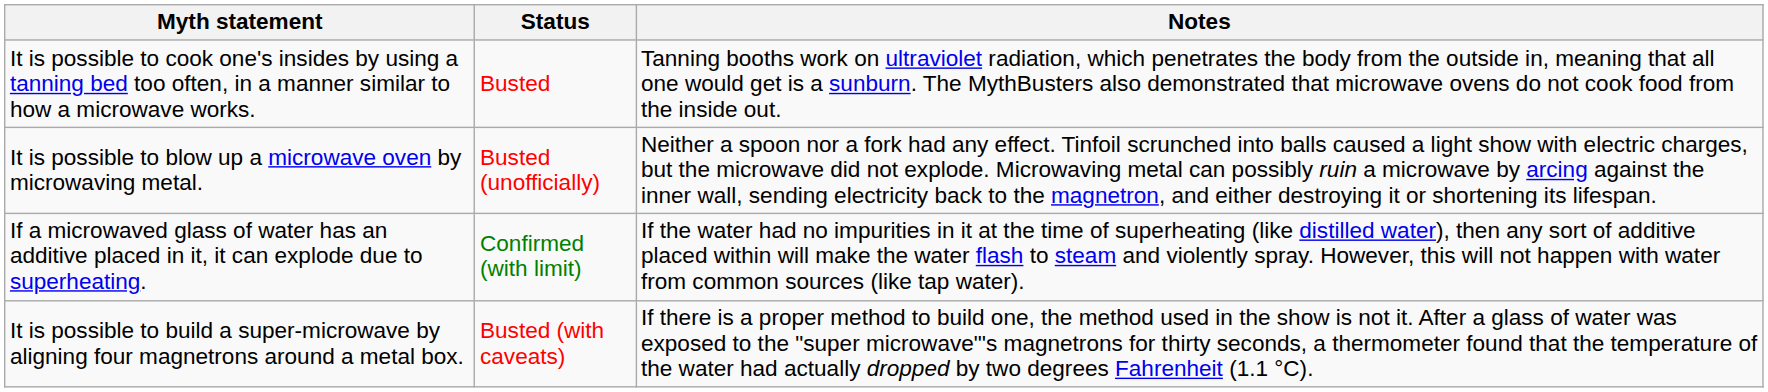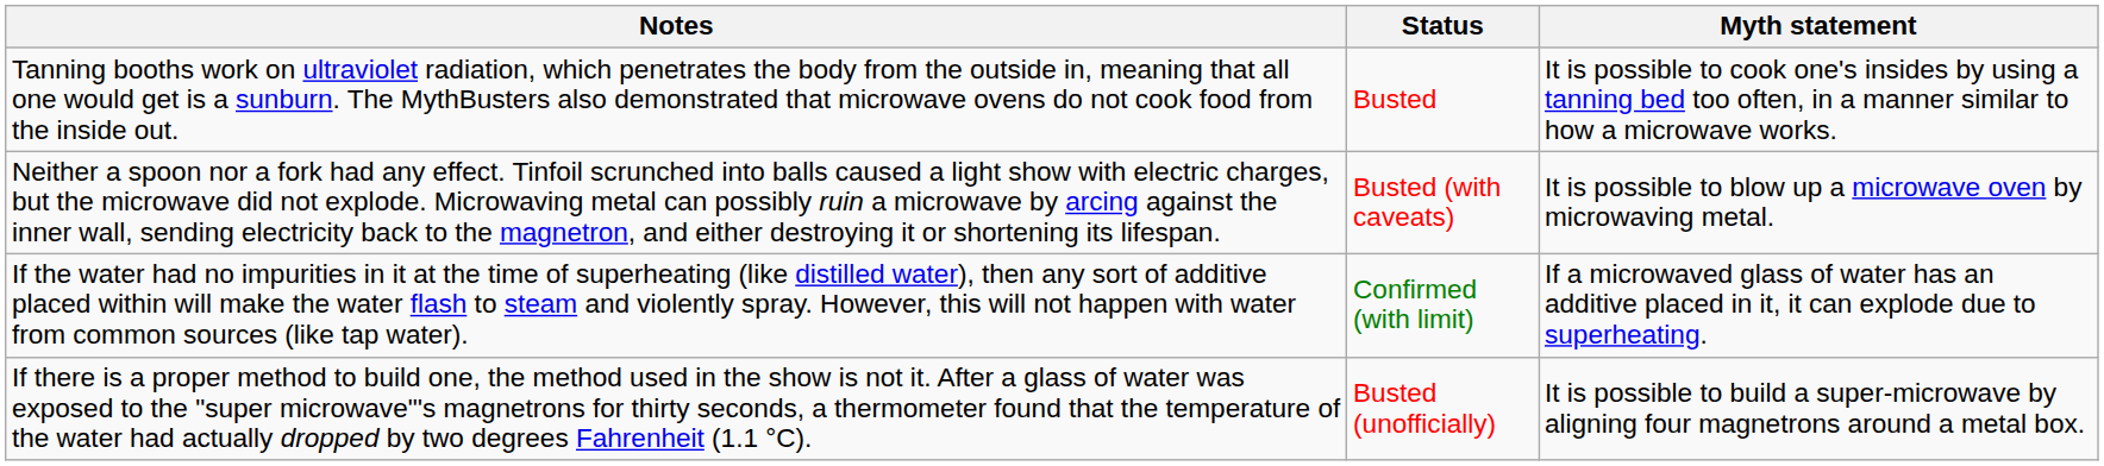columns swapped: Myth statement <-> Notes
row 3 | Status: Busted (unofficially) -> Busted (with caveats)
row 5 | Status: Busted (with caveats) -> Busted (unofficially)
